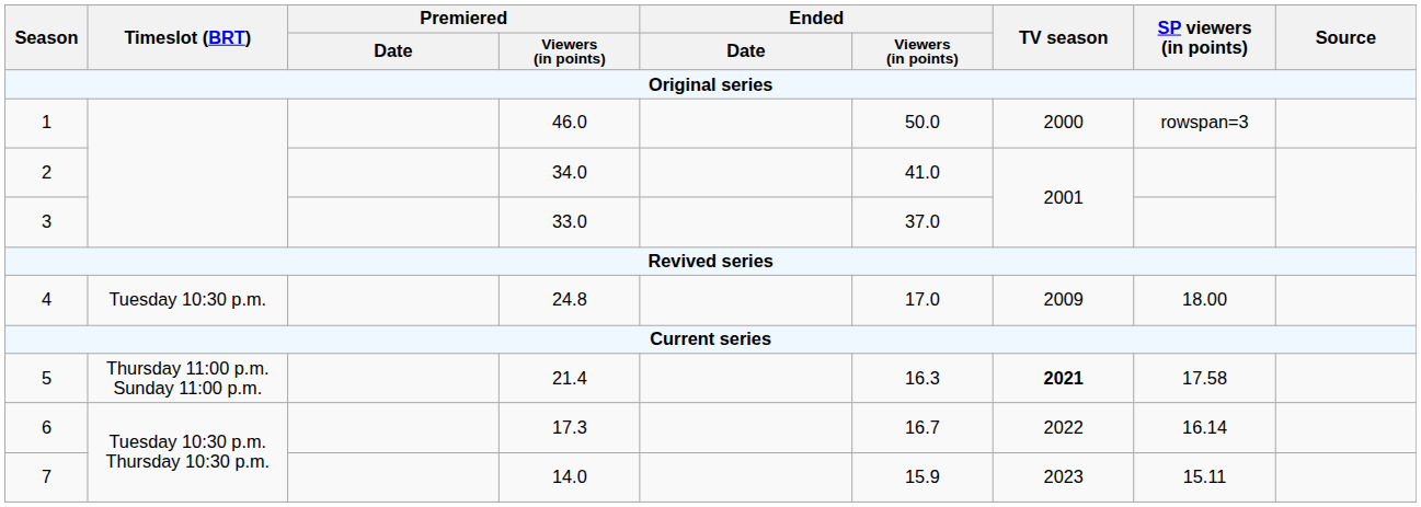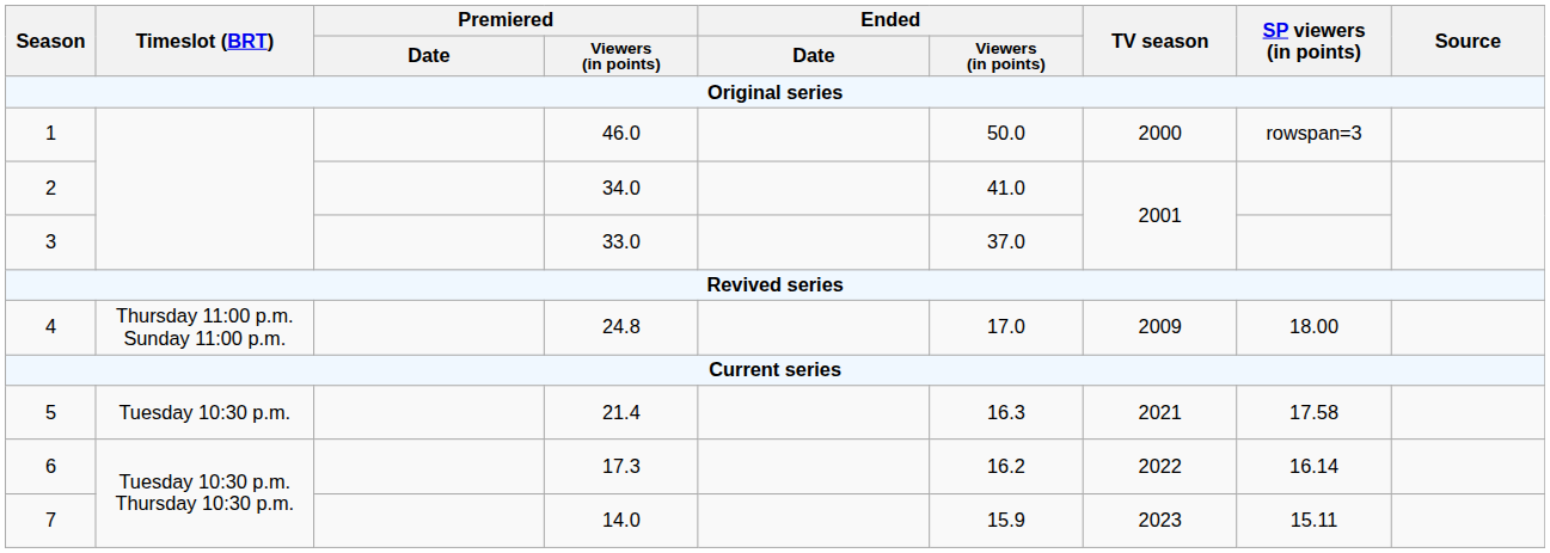4 | Timeslot (BRT): Tuesday 10:30 p.m. -> Thursday 11:00 p.m. Sunday 11:00 p.m.
5 | Timeslot (BRT): Thursday 11:00 p.m. Sunday 11:00 p.m. -> Tuesday 10:30 p.m.
5 | TV season: bold -> normal
6 | Ended / Viewers (in points): 16.7 -> 16.2
